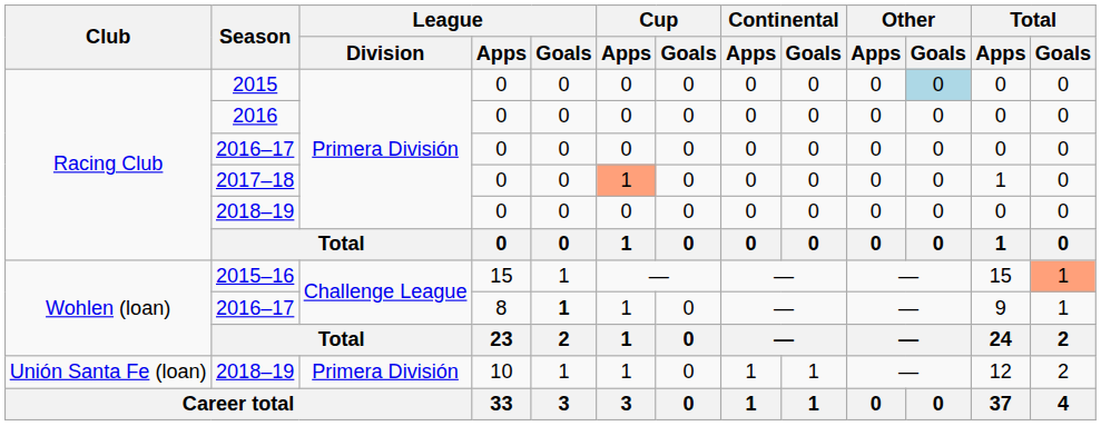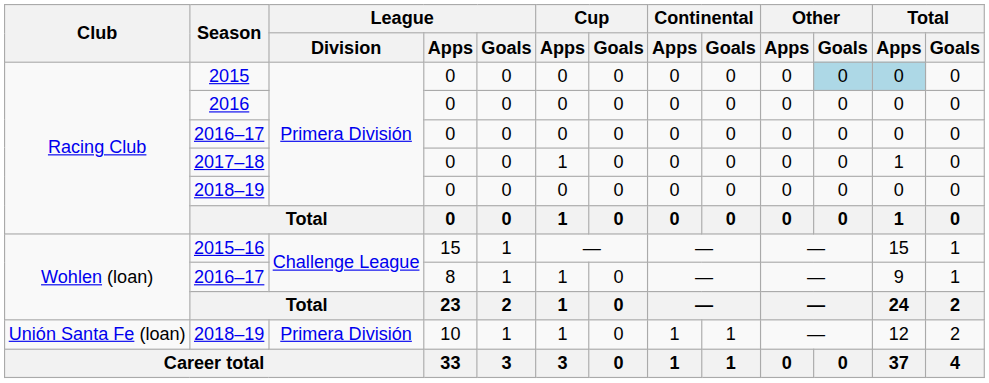2015 | Total / Apps: no background -> lightblue background
2017–18 | Cup / Apps: lightsalmon background -> no background
2015–16 | Total / Goals: lightsalmon background -> no background
2016–17 / 8 | League / Goals: bold -> normal
